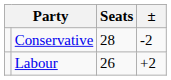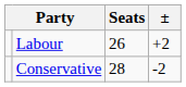rows swapped: Conservative <-> Labour
